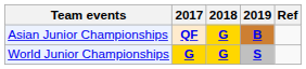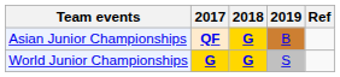Asian Junior Championships | 2019: bold -> normal
World Junior Championships | 2019: bold -> normal
